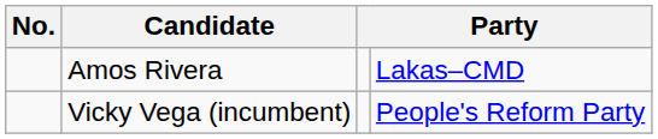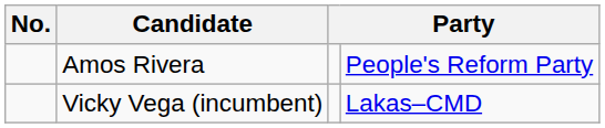Amos Rivera | column 4: Lakas–CMD -> People's Reform Party
Vicky Vega (incumbent) | column 4: People's Reform Party -> Lakas–CMD
